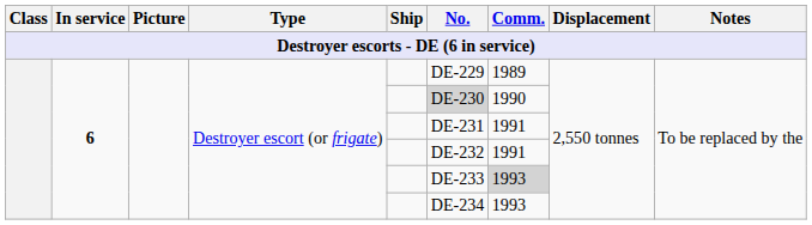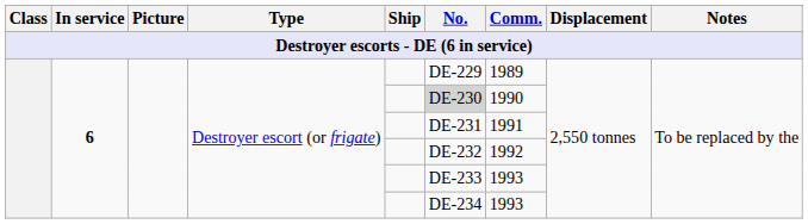row 6 | Comm.: 1991 -> 1992
row 7 | Comm.: lightgrey background -> no background
